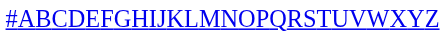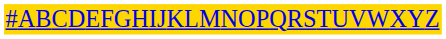row 1 | column 1: no background -> gold background
